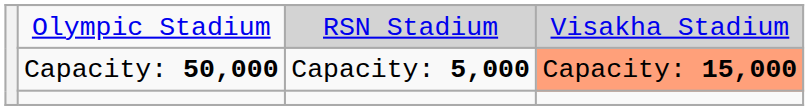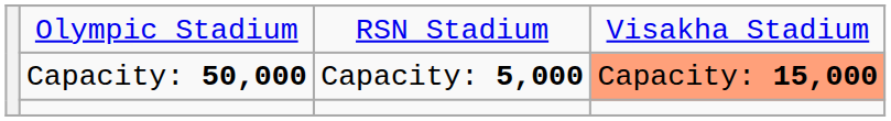Olympic Stadium | column 3: lightgrey background -> no background
Olympic Stadium | column 4: lightgrey background -> no background
